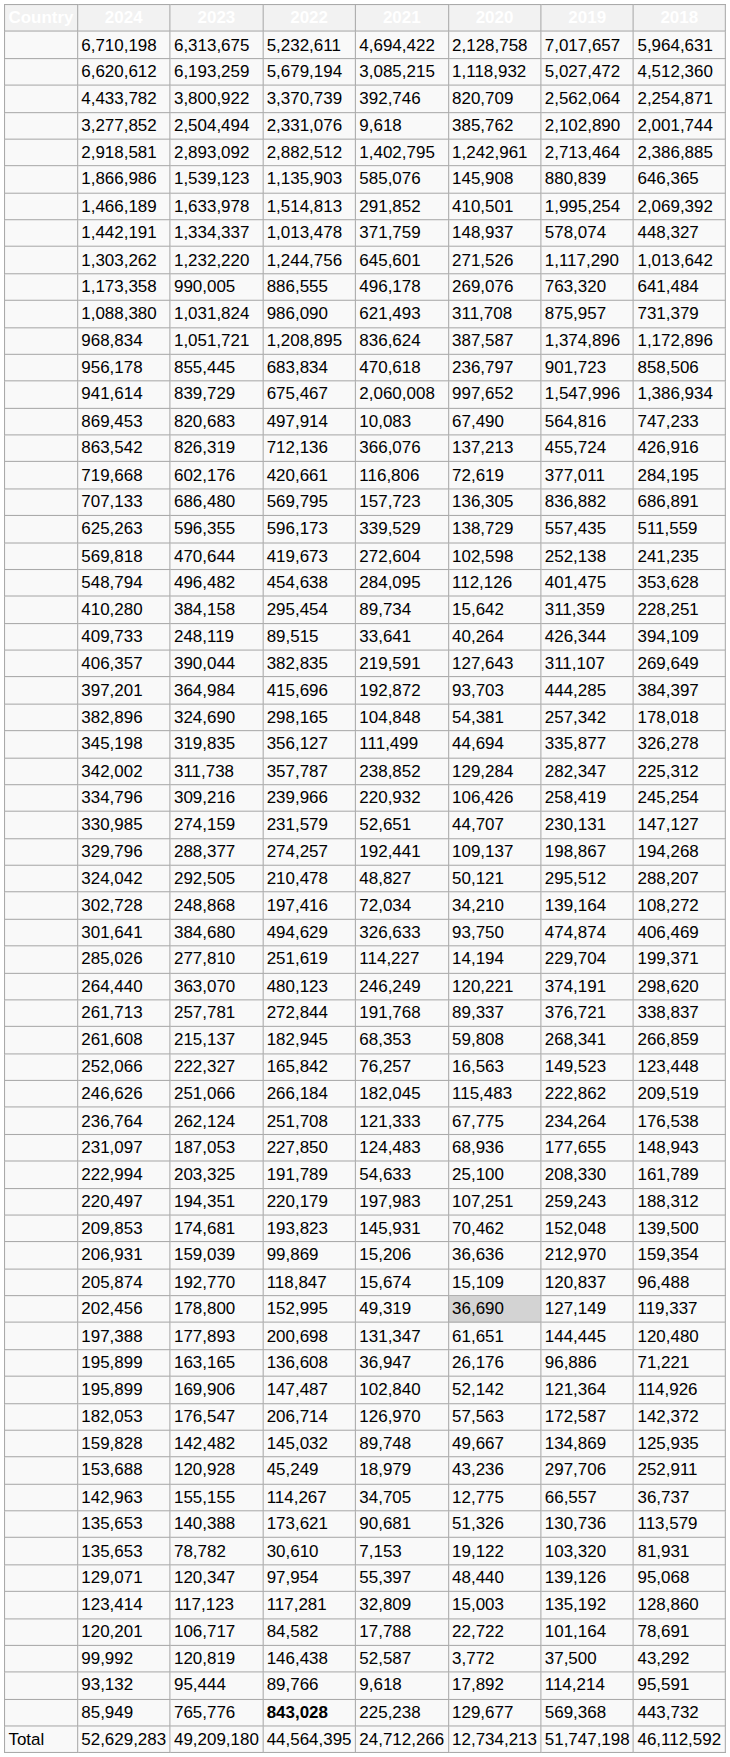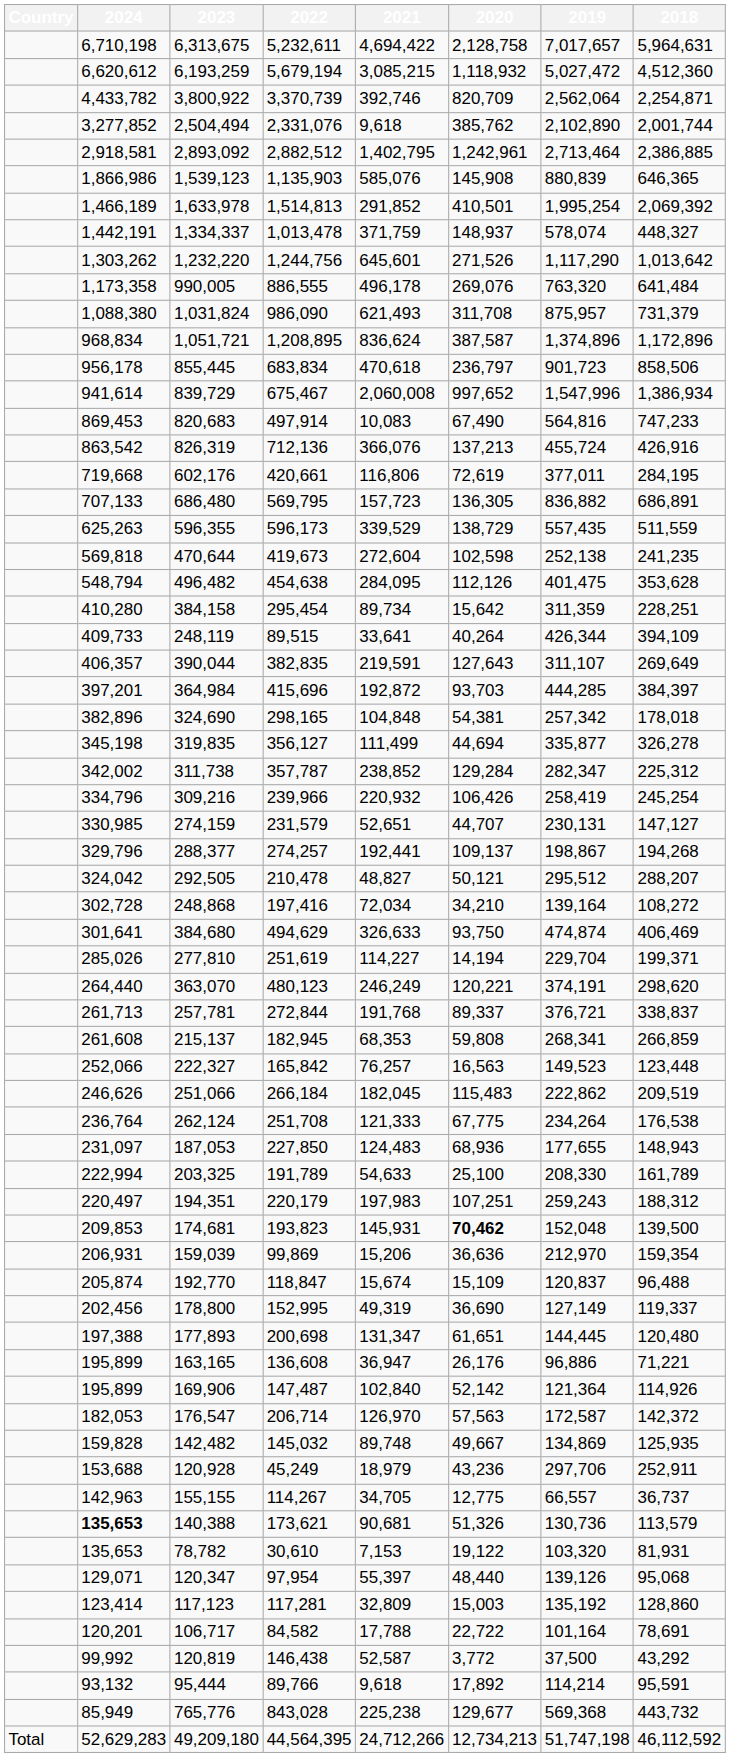174,681 | 2020: normal -> bold
178,800 | 2020: lightgrey background -> no background
140,388 | 2024: normal -> bold
765,776 | 2022: bold -> normal
